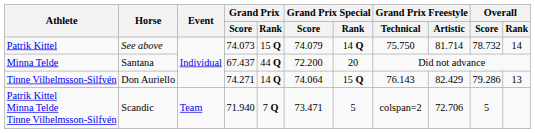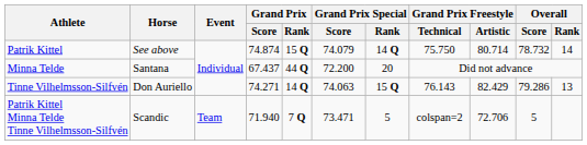Patrik Kittel | Grand Prix / Score: 74.073 -> 74.874
Patrik Kittel | Grand Prix Freestyle / Artistic: 81.714 -> 80.714
Tinne Vilhelmsson-Silfvén | Grand Prix Special / Score: 74.064 -> 74.063
